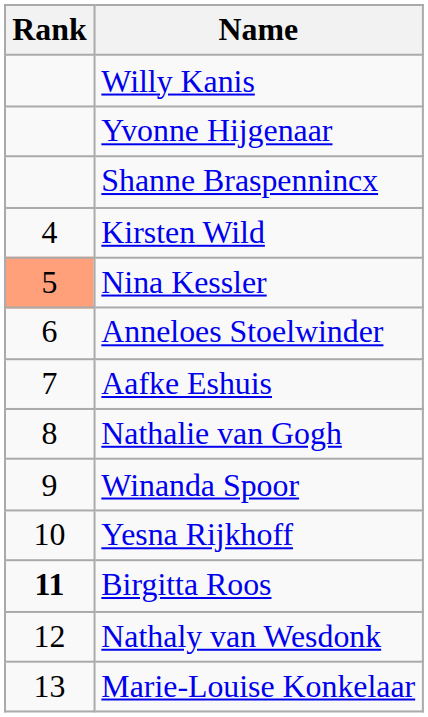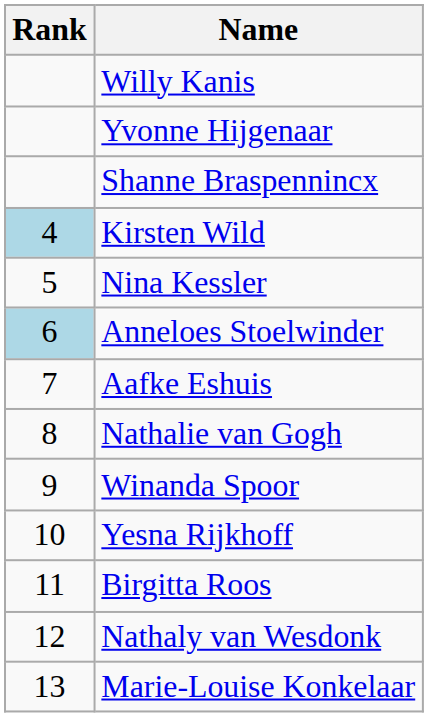Kirsten Wild | Rank: no background -> lightblue background
Nina Kessler | Rank: lightsalmon background -> no background
Anneloes Stoelwinder | Rank: no background -> lightblue background
Birgitta Roos | Rank: bold -> normal
